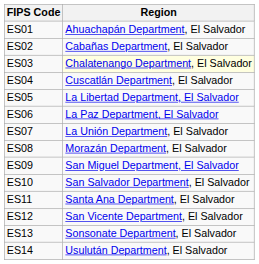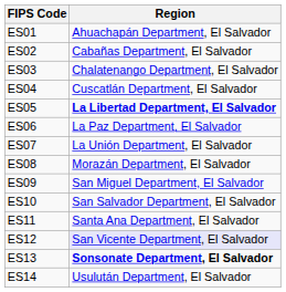ES03 | Region: lightyellow background -> no background
ES05 | Region: normal -> bold
ES12 | Region: no background -> lavender background
ES13 | Region: normal -> bold
